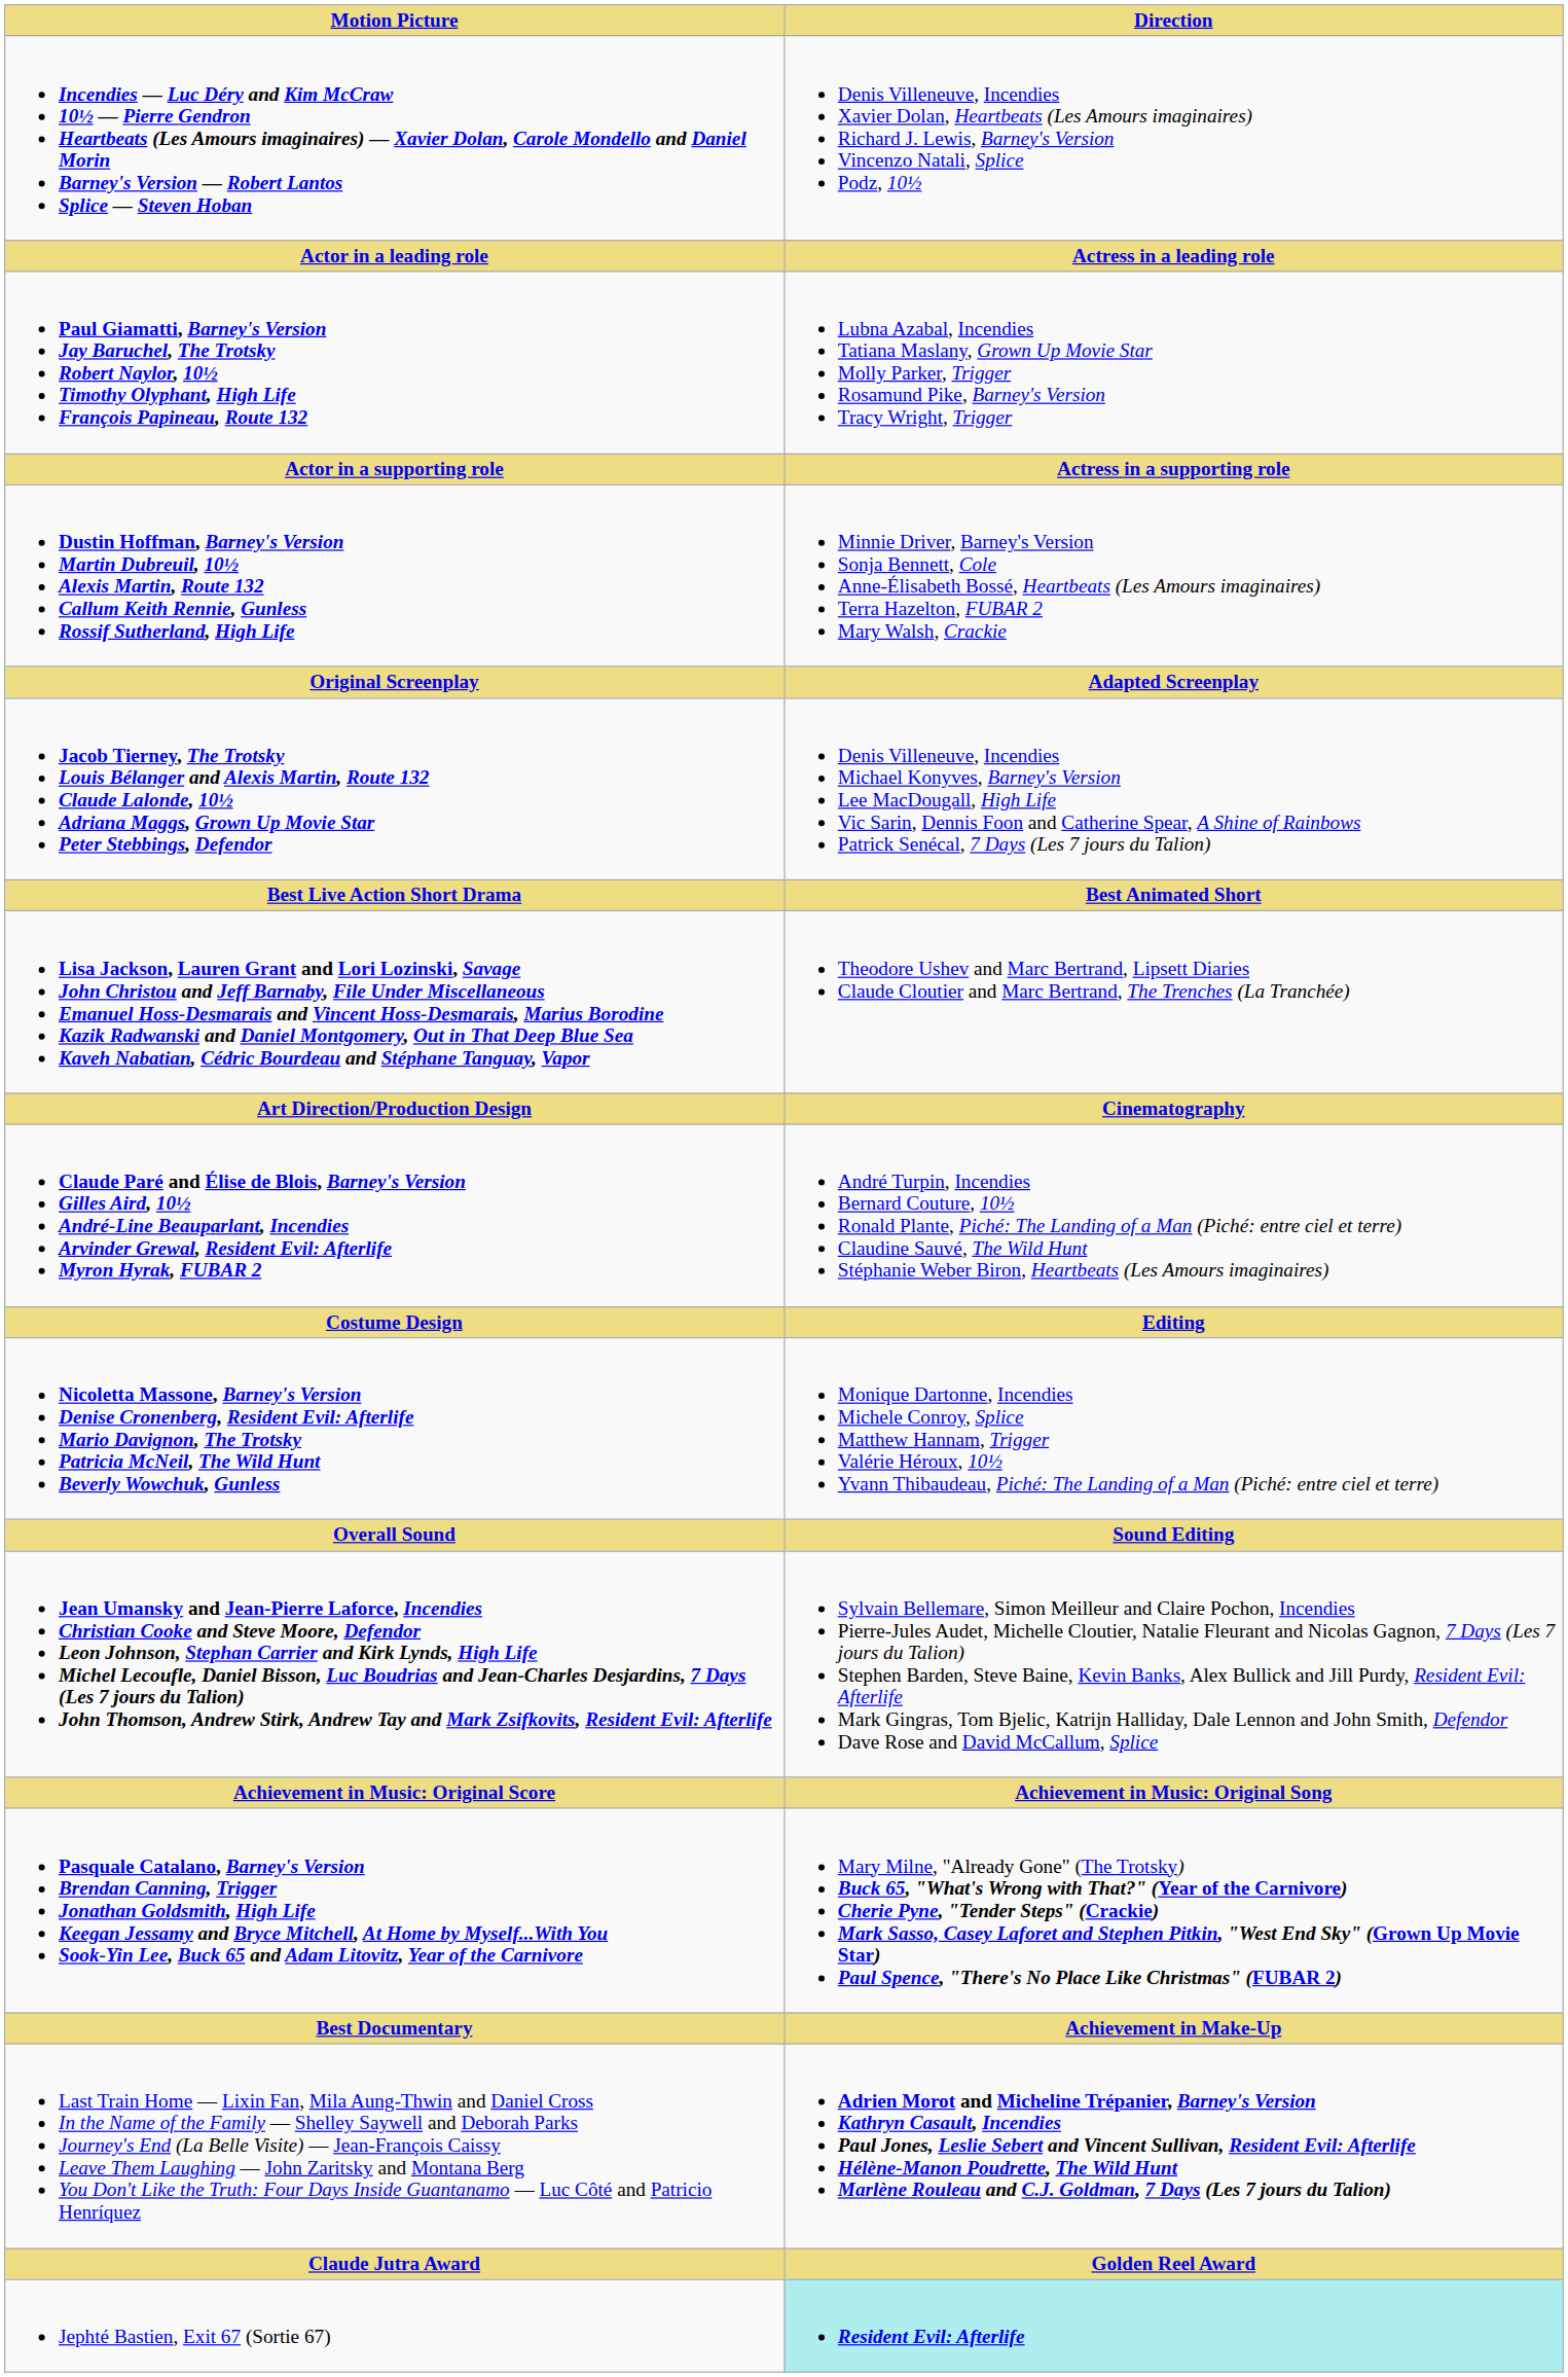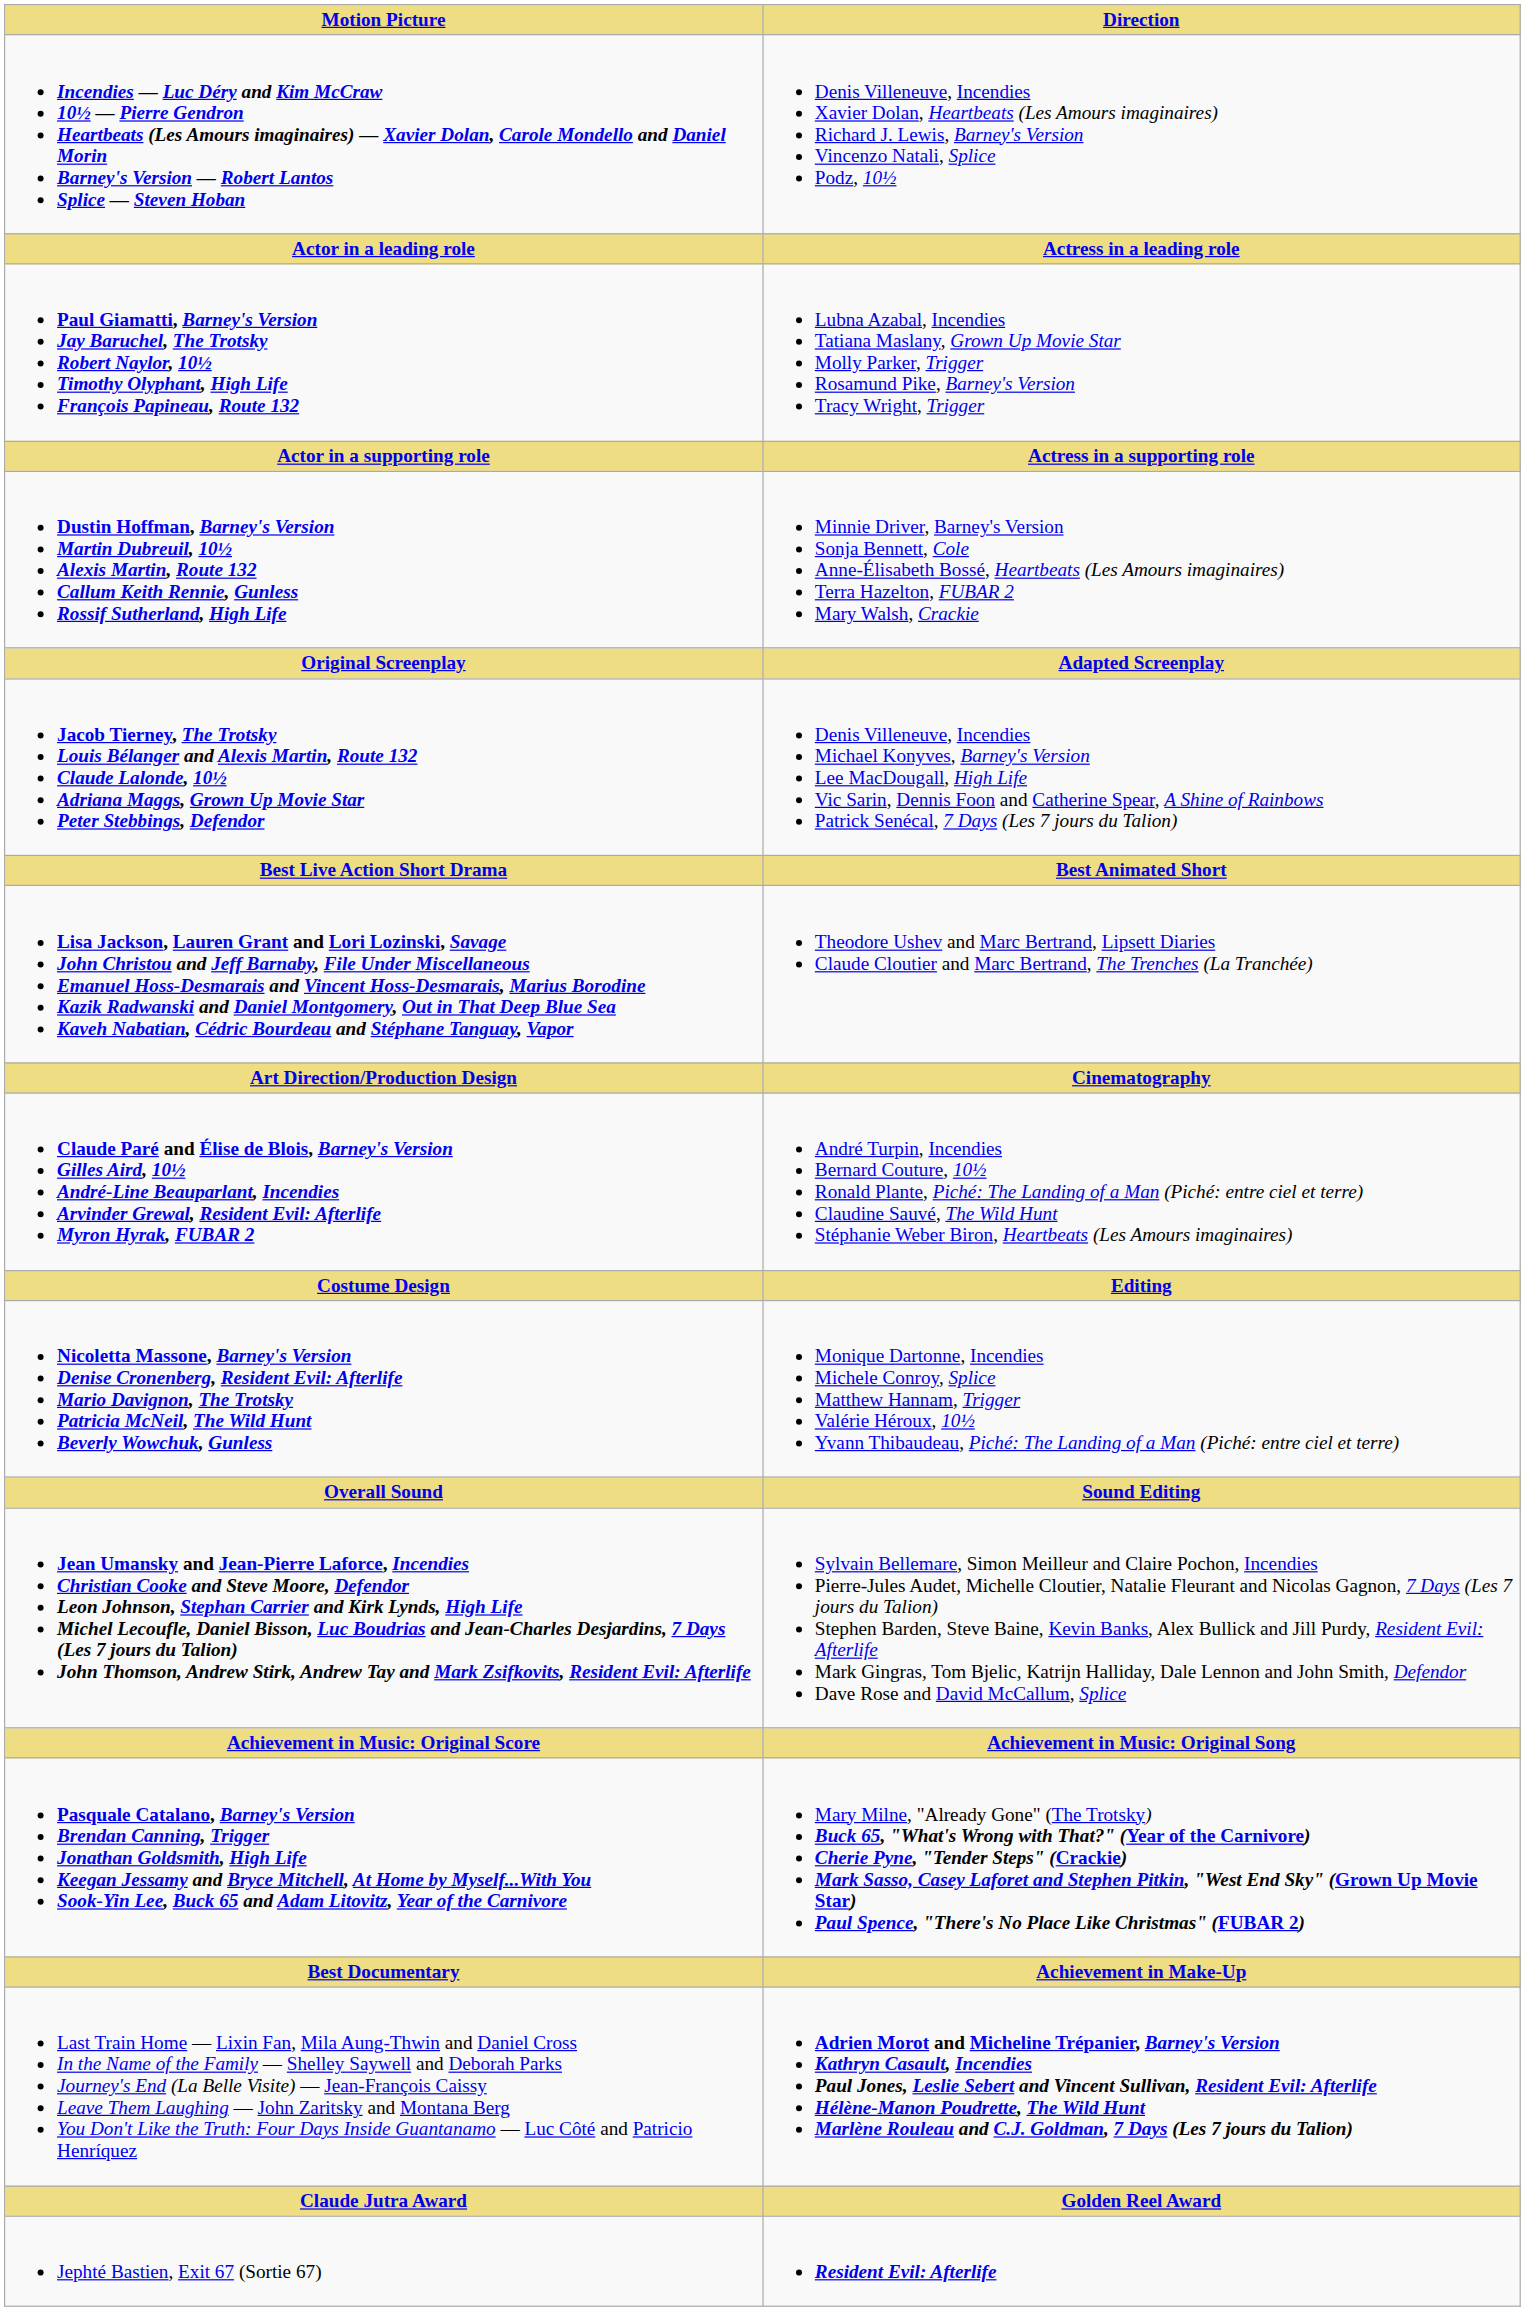Jephté Bastien, Exit 67 (Sortie 67) | Direction: paleturquoise background -> no background
